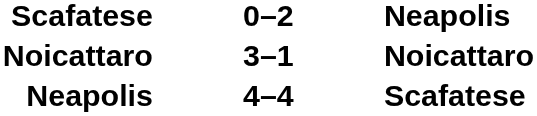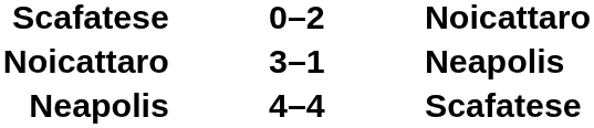row 1 | column 3: Neapolis -> Noicattaro
row 2 | column 3: Noicattaro -> Neapolis
